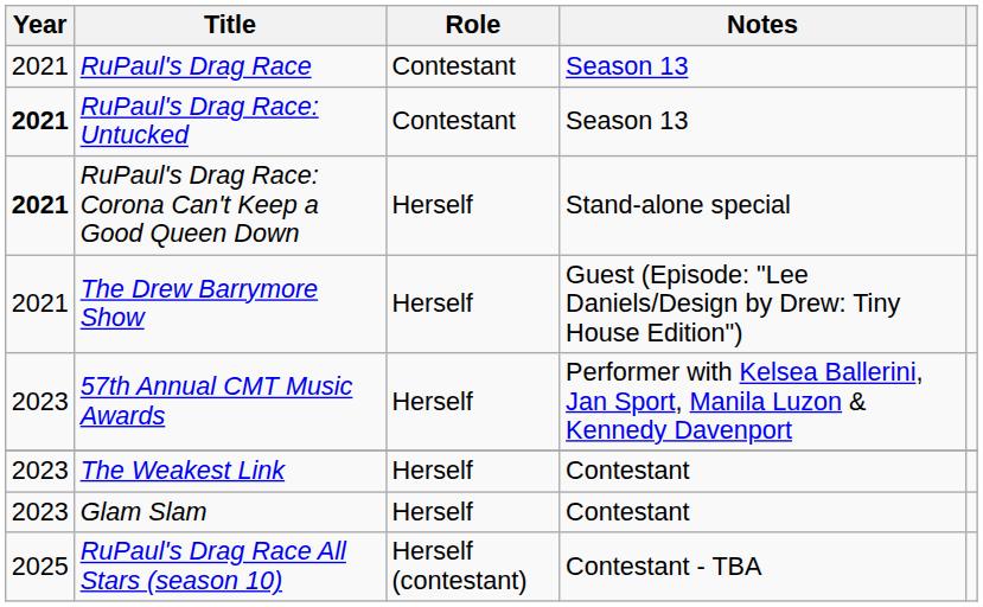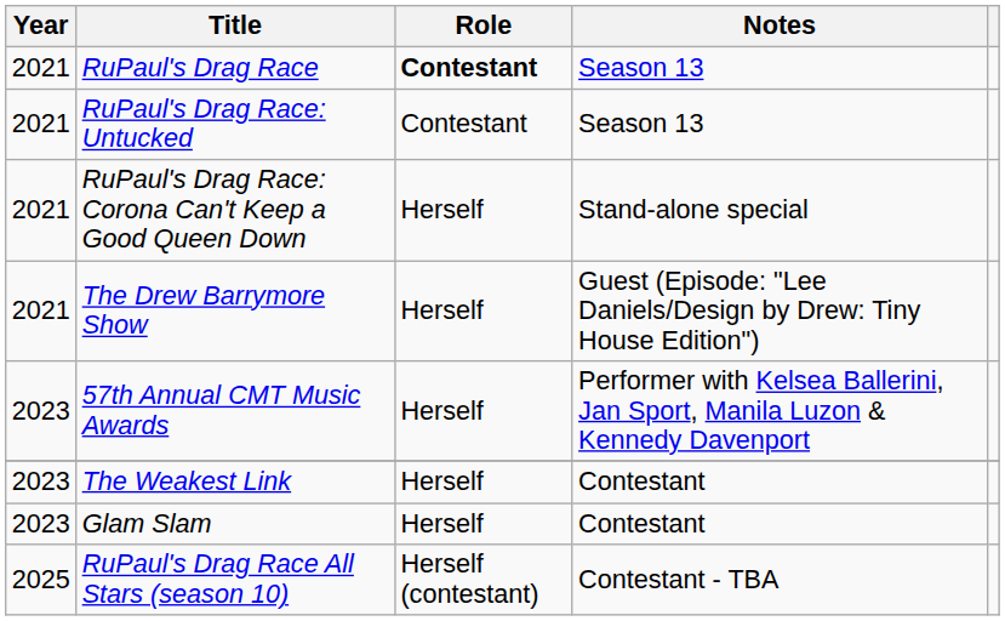RuPaul's Drag Race | Role: normal -> bold
RuPaul's Drag Race: Untucked | Year: bold -> normal
RuPaul's Drag Race: Corona Can't Keep a Good Queen Down | Year: bold -> normal
